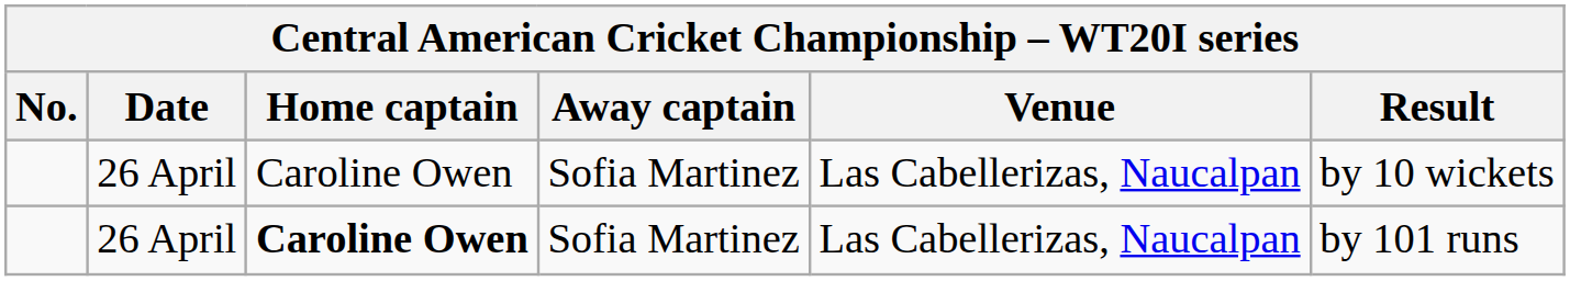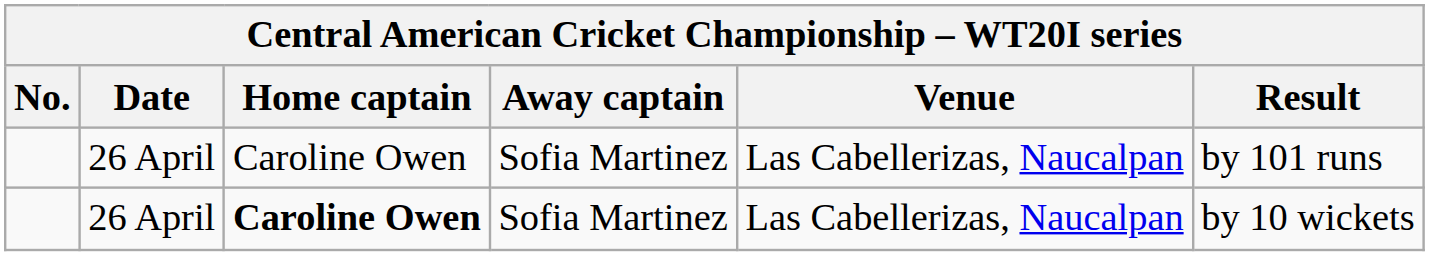row 3 | Result: by 10 wickets -> by 101 runs
row 4 | Result: by 101 runs -> by 10 wickets
